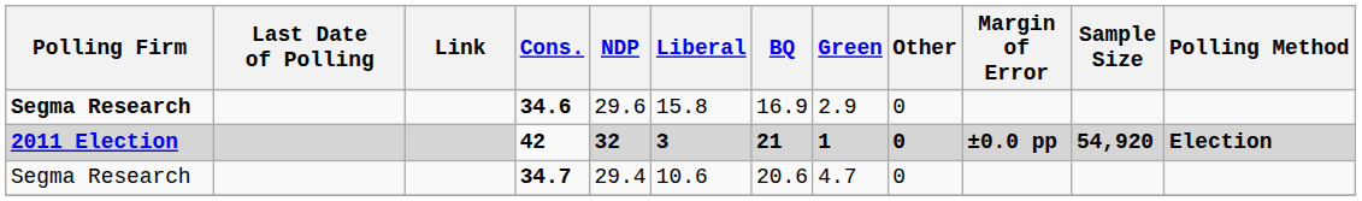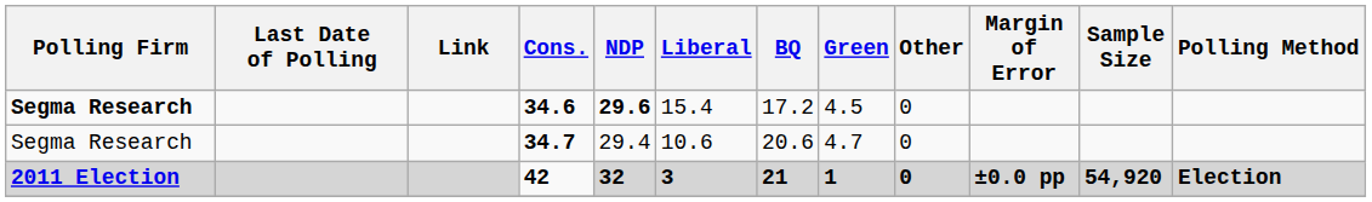34.6 | NDP: normal -> bold
34.6 | Liberal: 15.8 -> 15.4
34.6 | BQ: 16.9 -> 17.2
34.6 | Green: 2.9 -> 4.5
rows swapped: 34.7 <-> 42
